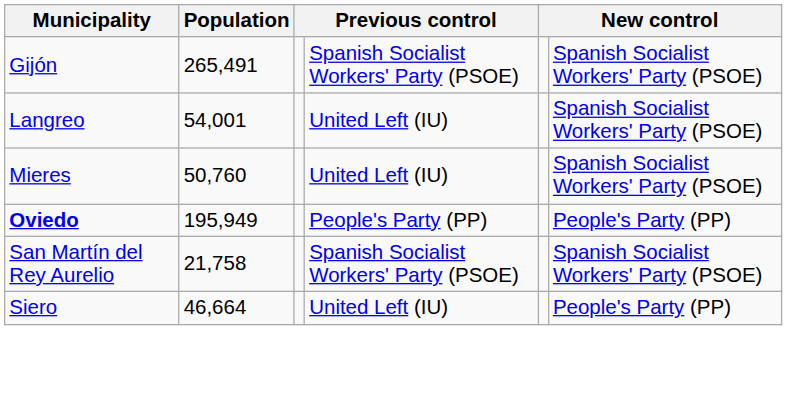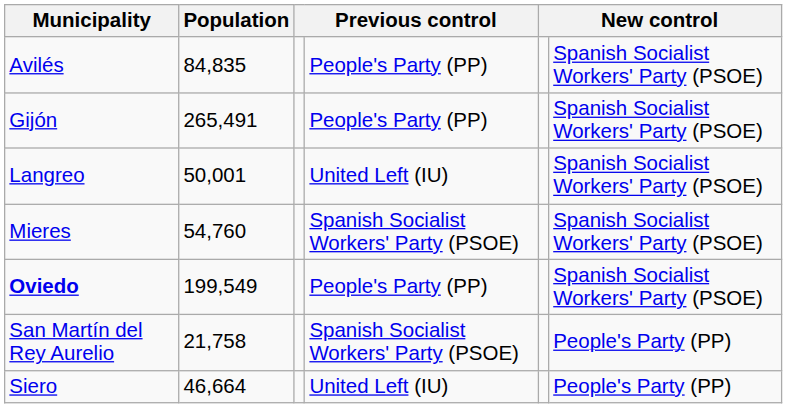+ row: Avilés | 84,835 | People's Party (PP) | Spanish Socialist Workers' Party (PSOE)
Gijón | column 4: Spanish Socialist Workers' Party (PSOE) -> People's Party (PP)
Langreo | Population: 54,001 -> 50,001
Mieres | Population: 50,760 -> 54,760
Mieres | column 4: United Left (IU) -> Spanish Socialist Workers' Party (PSOE)
Oviedo | Population: 195,949 -> 199,549
Oviedo | column 6: People's Party (PP) -> Spanish Socialist Workers' Party (PSOE)
San Martín del Rey Aurelio | column 6: Spanish Socialist Workers' Party (PSOE) -> People's Party (PP)
